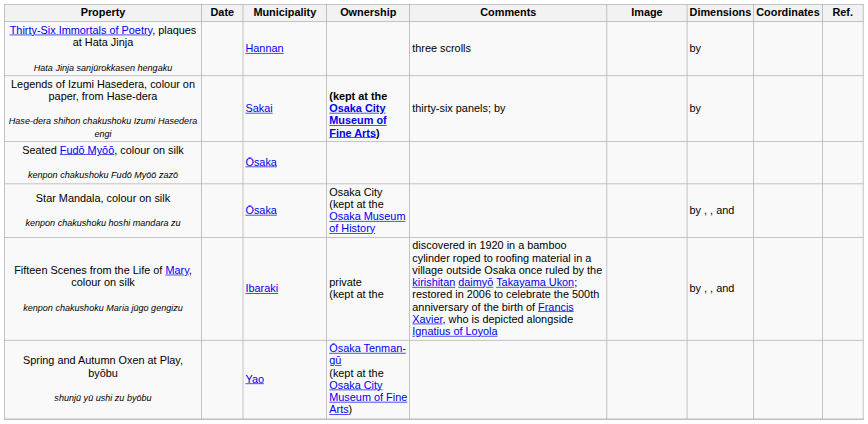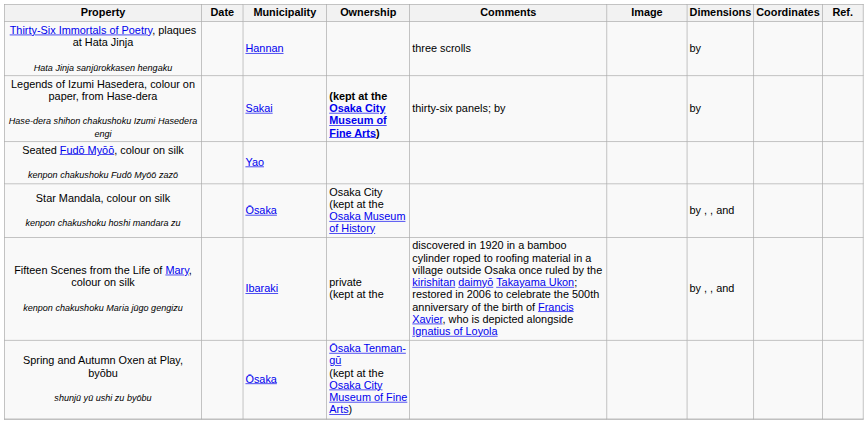row 4 | Municipality: Ōsaka -> Yao
row 7 | Municipality: Yao -> Ōsaka
